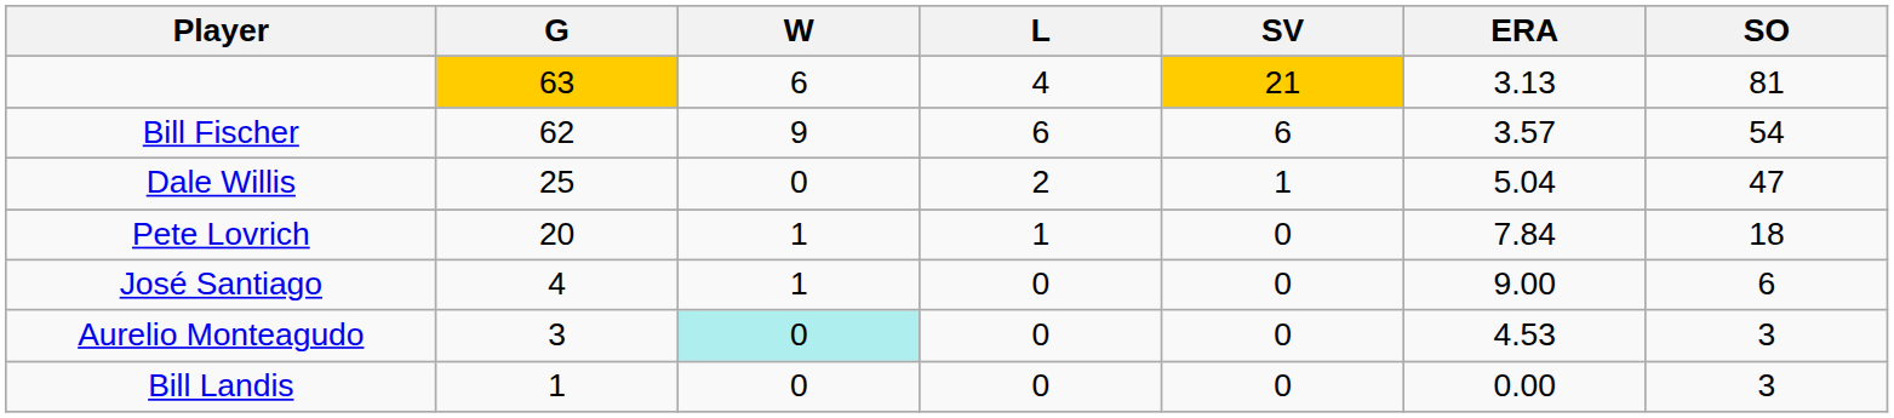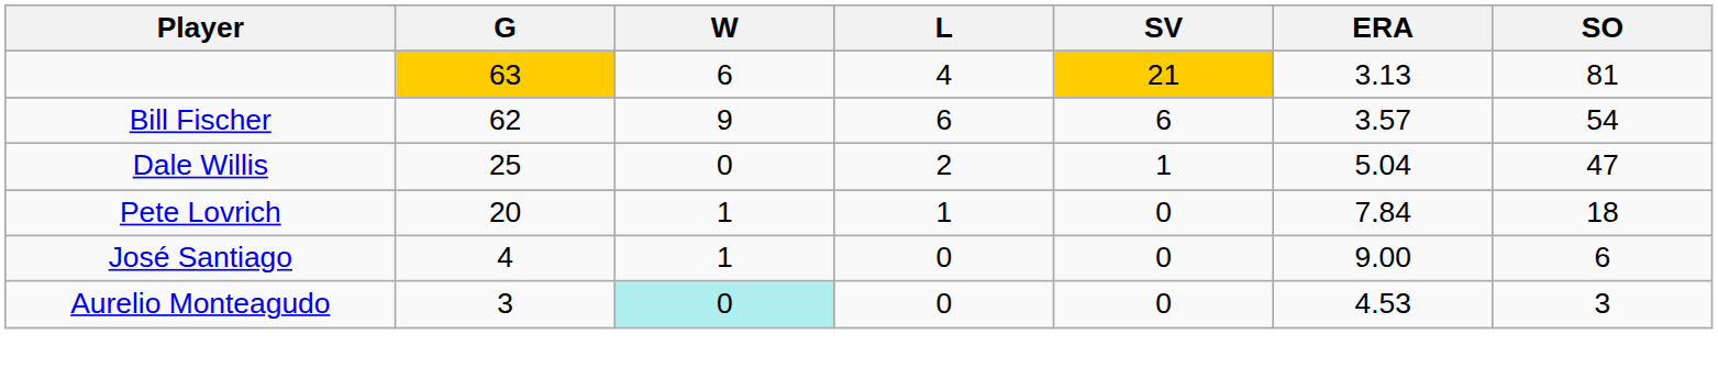- row: Bill Landis | 1 | 0 | 0 | 0 | 0.00 | 3
